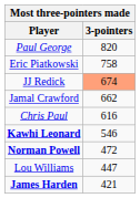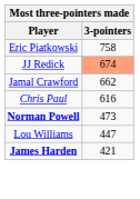- row: Paul George | 820
- row: Kawhi Leonard | 546
Norman Powell | 3-pointers: 472 -> 473
